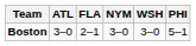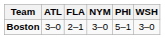columns swapped: PHI <-> WSH
